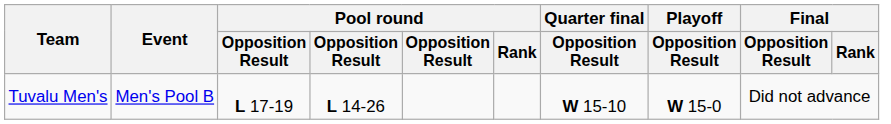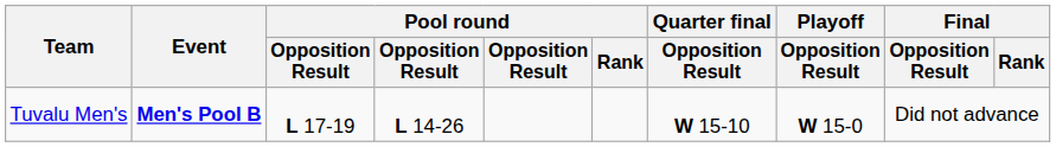Tuvalu Men's | Event: normal -> bold
